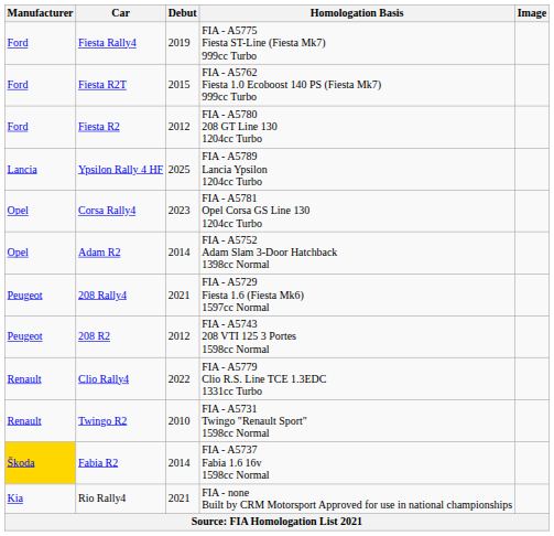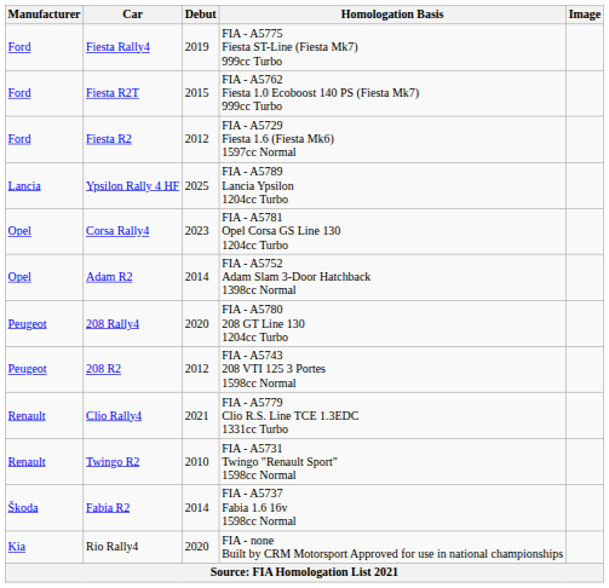Fiesta R2 | Homologation Basis: FIA - A5780 208 GT Line 130 1204cc Turbo -> FIA - A5729 Fiesta 1.6 (Fiesta Mk6) 1597cc Normal
208 Rally4 | Debut: 2021 -> 2020
208 Rally4 | Homologation Basis: FIA - A5729 Fiesta 1.6 (Fiesta Mk6) 1597cc Normal -> FIA - A5780 208 GT Line 130 1204cc Turbo
Clio Rally4 | Debut: 2022 -> 2021
Fabia R2 | Manufacturer: gold background -> no background
Rio Rally4 | Debut: 2021 -> 2020
